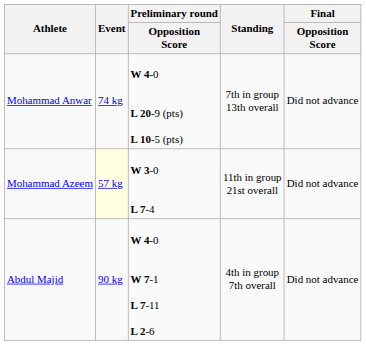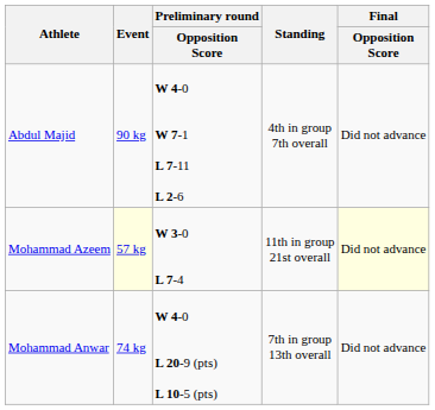rows swapped: Mohammad Anwar <-> Abdul Majid
Mohammad Azeem | Final / Opposition Score: no background -> lightyellow background
